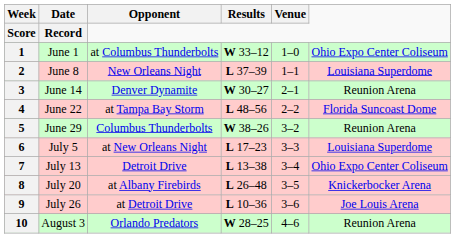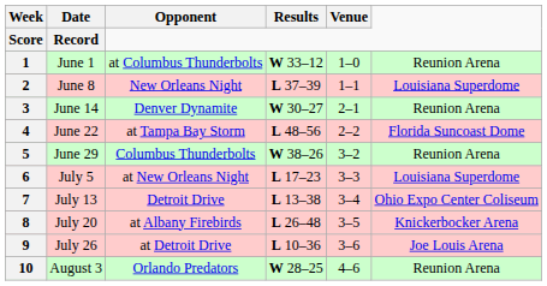1 | column 6: Ohio Expo Center Coliseum -> Reunion Arena
